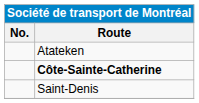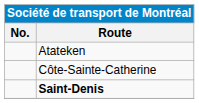Côte-Sainte-Catherine | Route: bold -> normal
Saint-Denis | Route: normal -> bold
